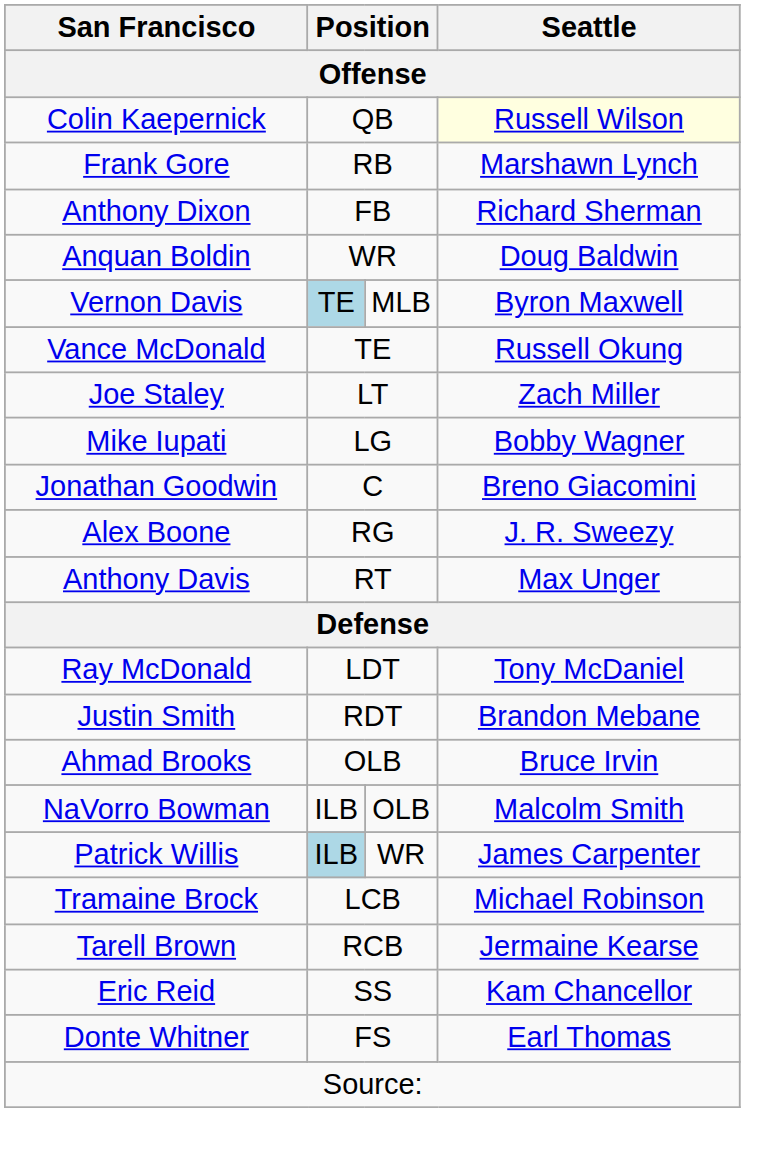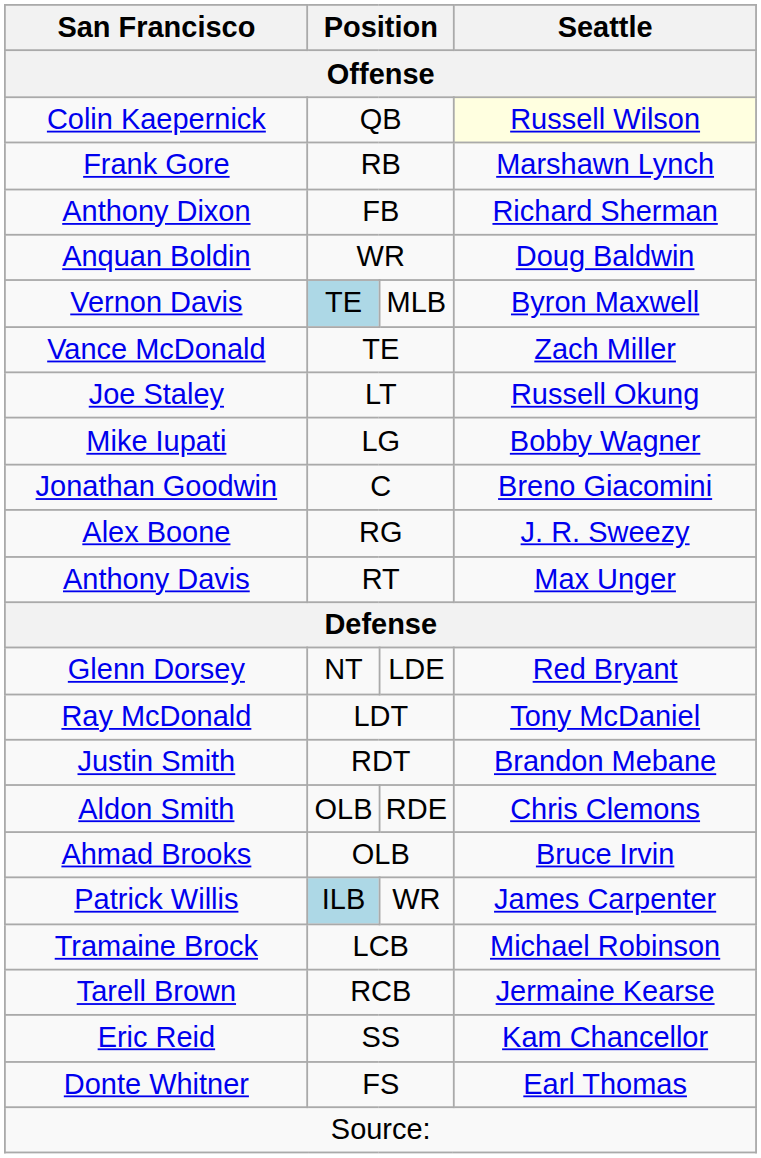Vance McDonald | Seattle: Russell Okung -> Zach Miller
Joe Staley | Seattle: Zach Miller -> Russell Okung
+ row: Glenn Dorsey | NT | LDE | Red Bryant
+ row: Aldon Smith | OLB | RDE | Chris Clemons
- row: NaVorro Bowman | ILB | OLB | Malcolm Smith
